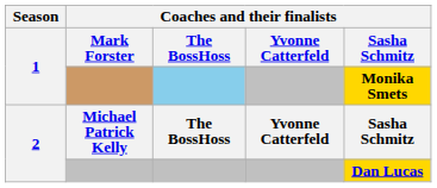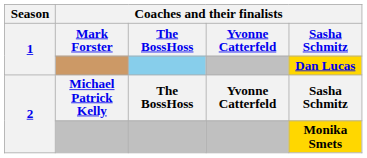row 3 | Coaches and their finalists / Sasha Schmitz: Monika Smets -> Dan Lucas
row 5 | Coaches and their finalists / Sasha Schmitz: Dan Lucas -> Monika Smets
